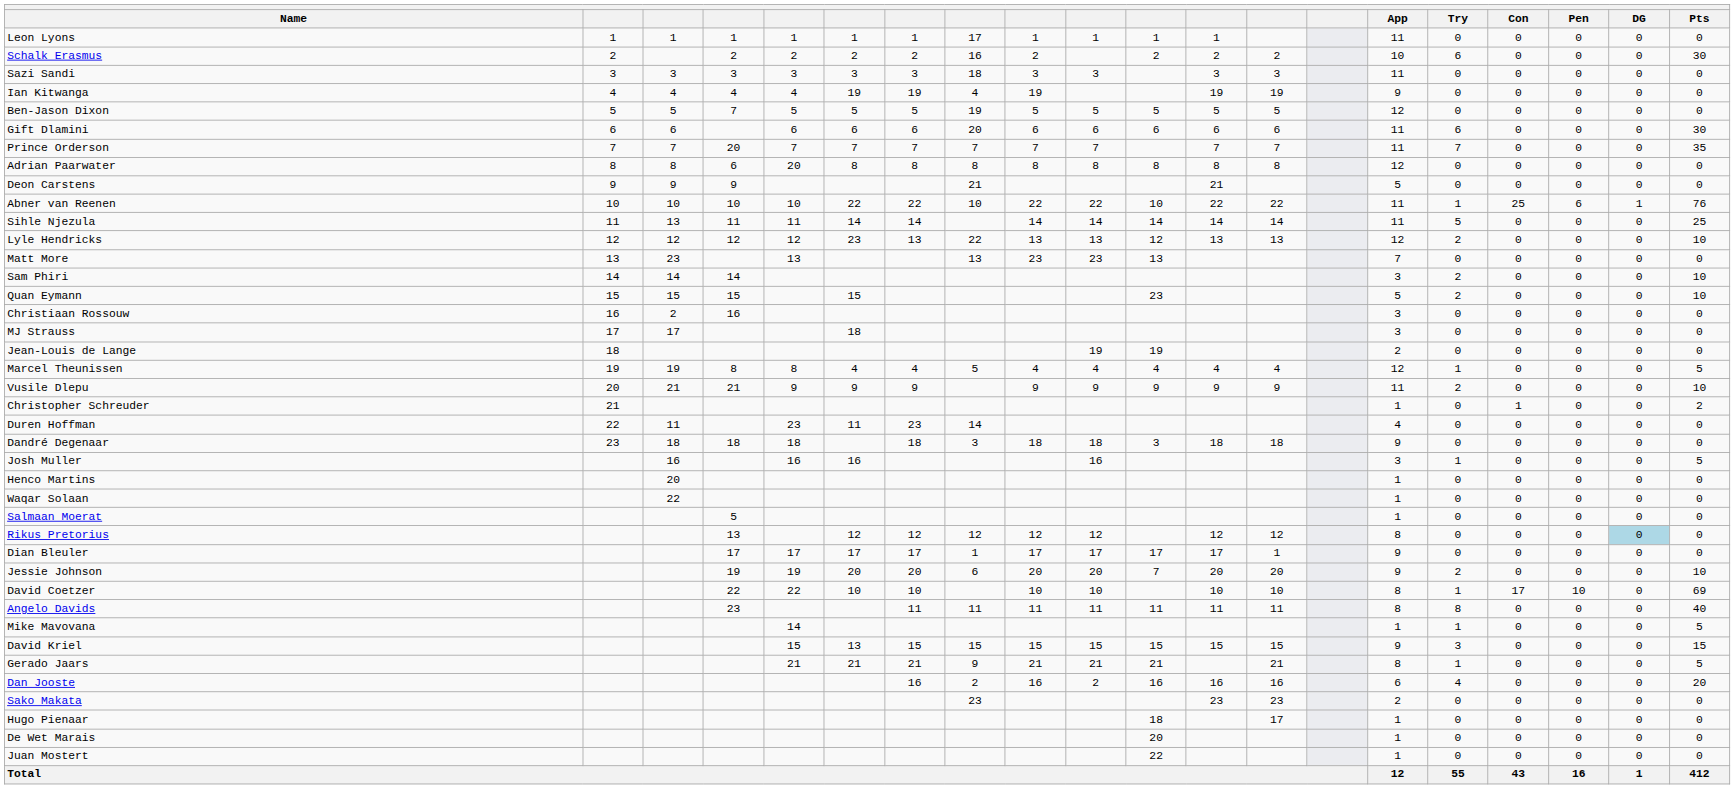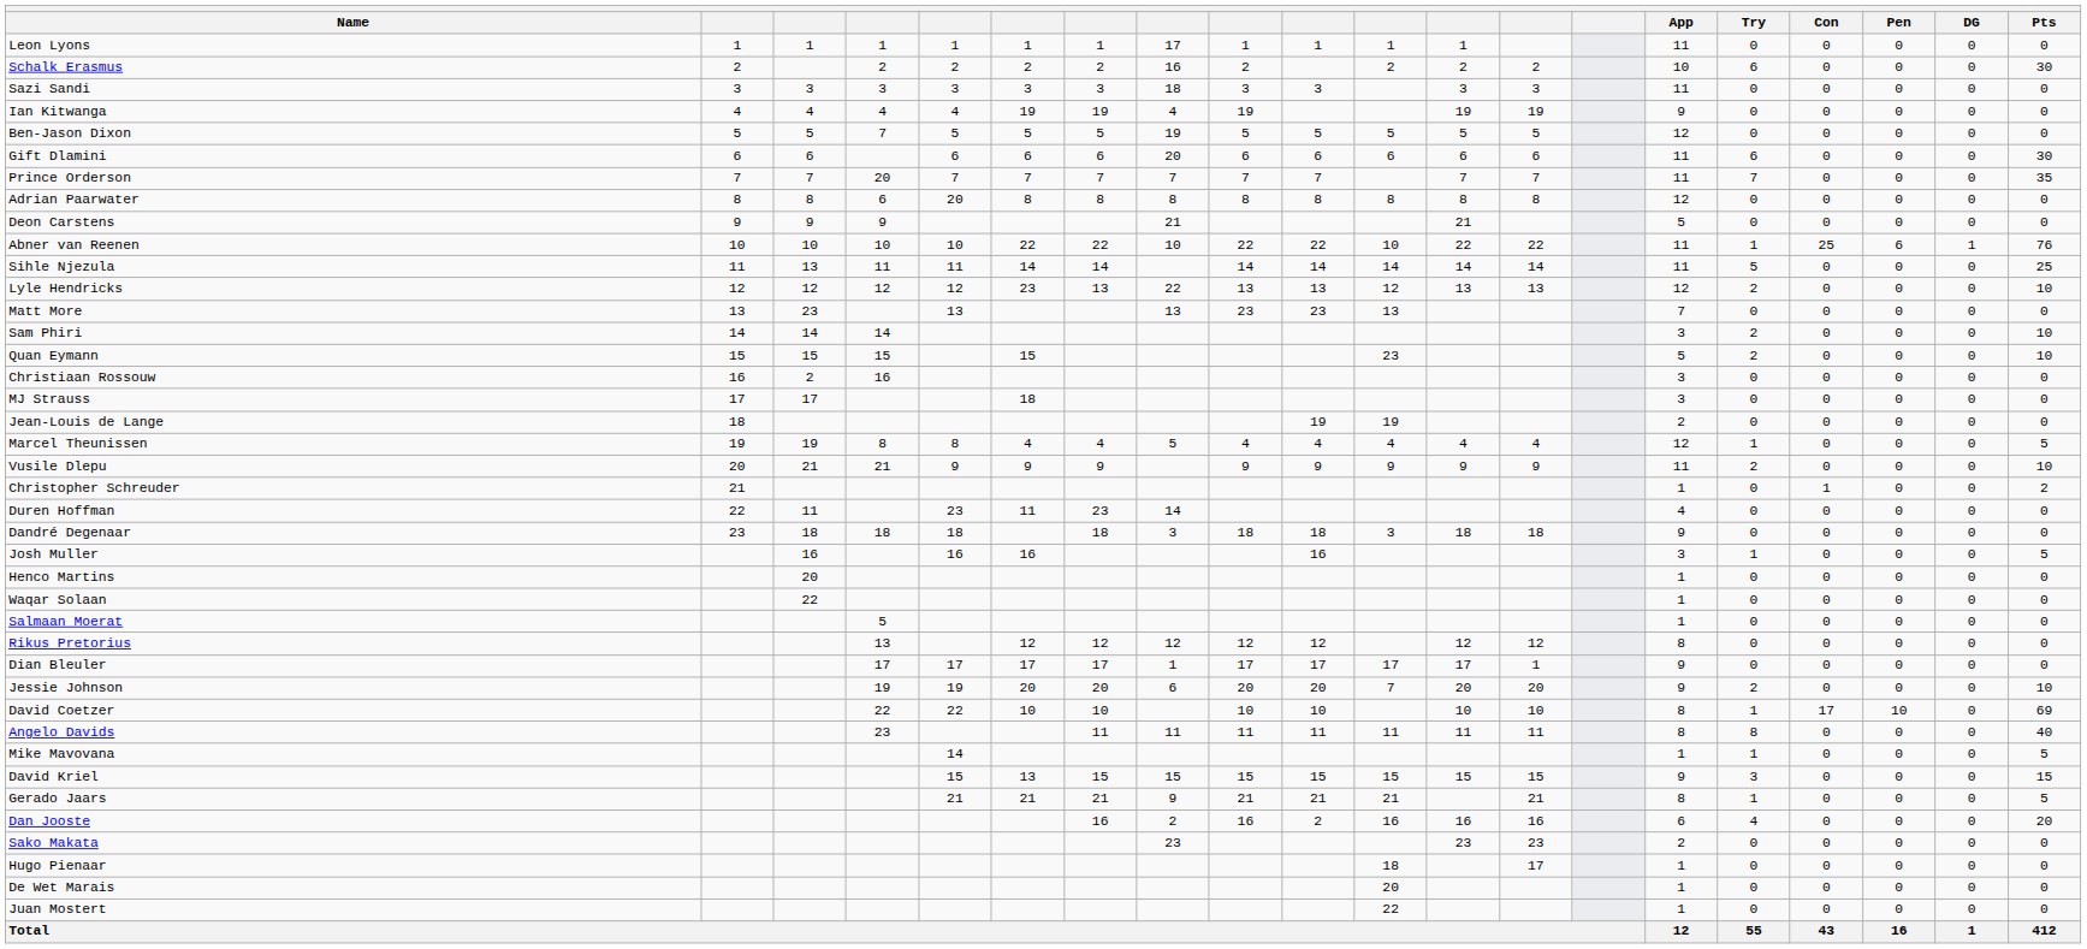Rikus Pretorius | DG: lightblue background -> no background
